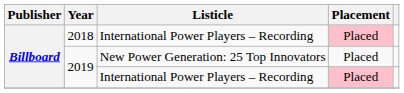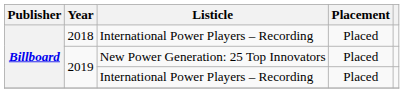2018 | Placement: pink background -> no background
2019 / International Power Players – Recording | Placement: pink background -> no background
